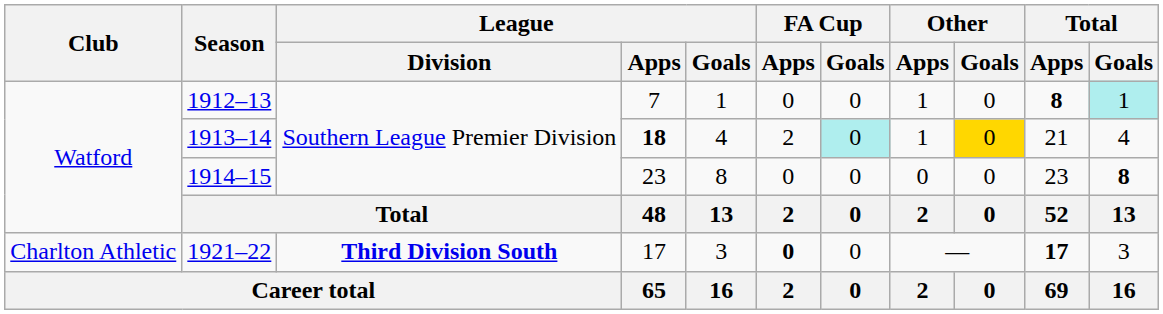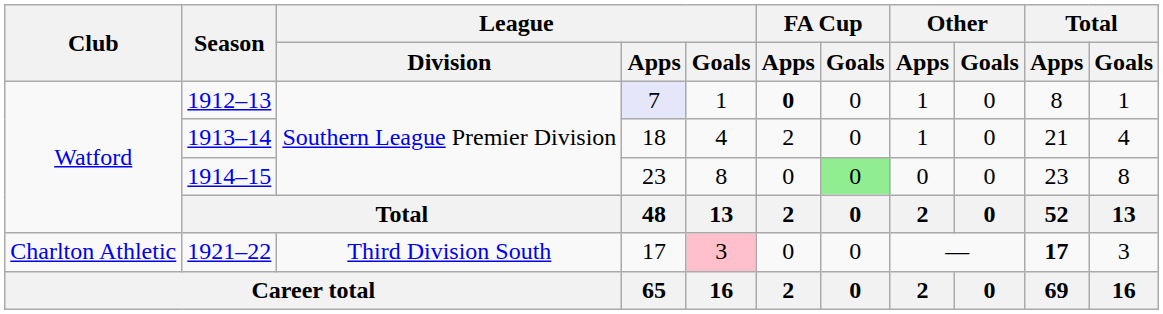1912–13 | League / Apps: no background -> lavender background
1912–13 | FA Cup / Apps: normal -> bold
1912–13 | Total / Apps: bold -> normal
1912–13 | Total / Goals: paleturquoise background -> no background
1913–14 | League / Apps: bold -> normal
1913–14 | FA Cup / Goals: paleturquoise background -> no background
1913–14 | Other / Goals: gold background -> no background
1914–15 | FA Cup / Goals: no background -> lightgreen background
1914–15 | Total / Goals: bold -> normal
1921–22 | League / Division: bold -> normal
1921–22 | League / Goals: no background -> pink background
1921–22 | FA Cup / Apps: bold -> normal
